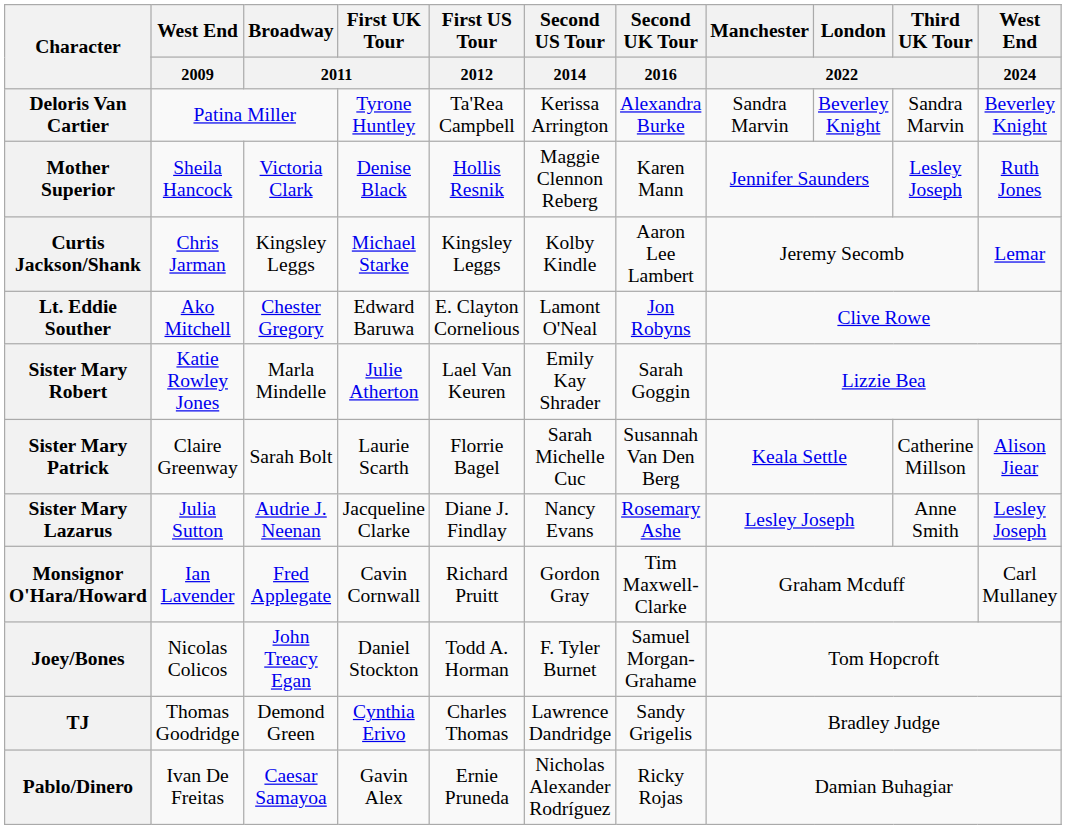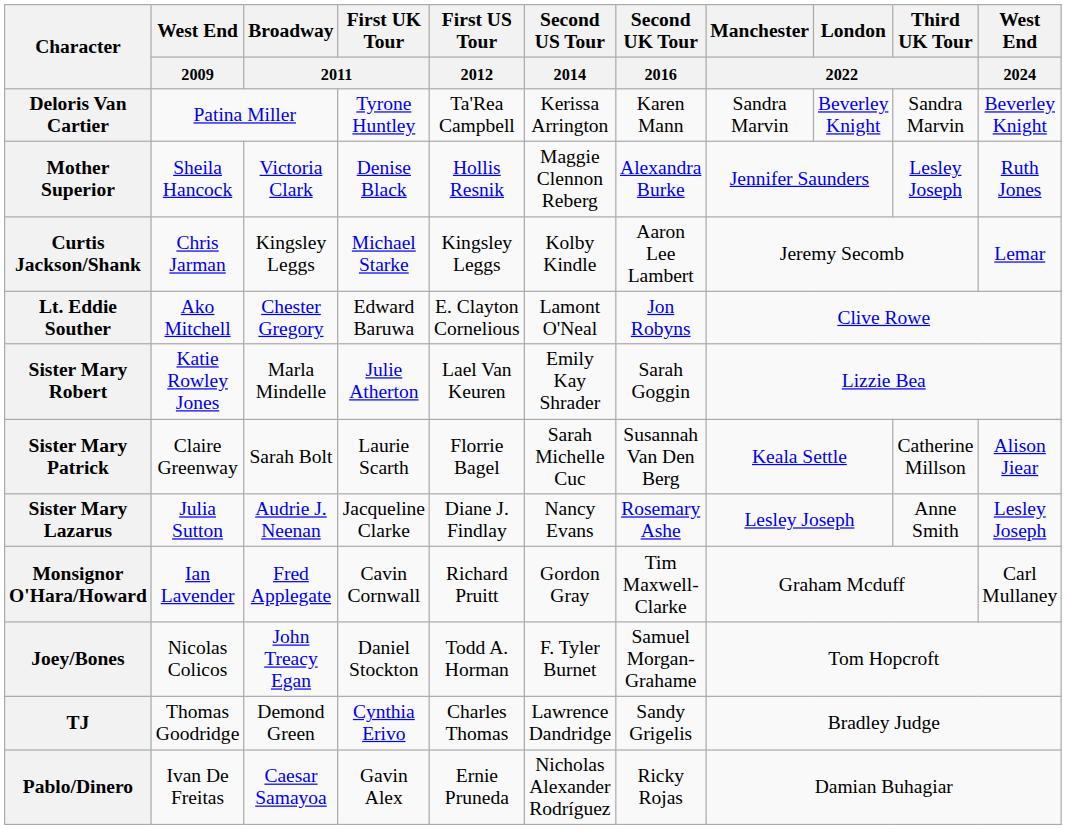Deloris Van Cartier | Second UK Tour / 2016: Alexandra Burke -> Karen Mann
Mother Superior | Second UK Tour / 2016: Karen Mann -> Alexandra Burke
